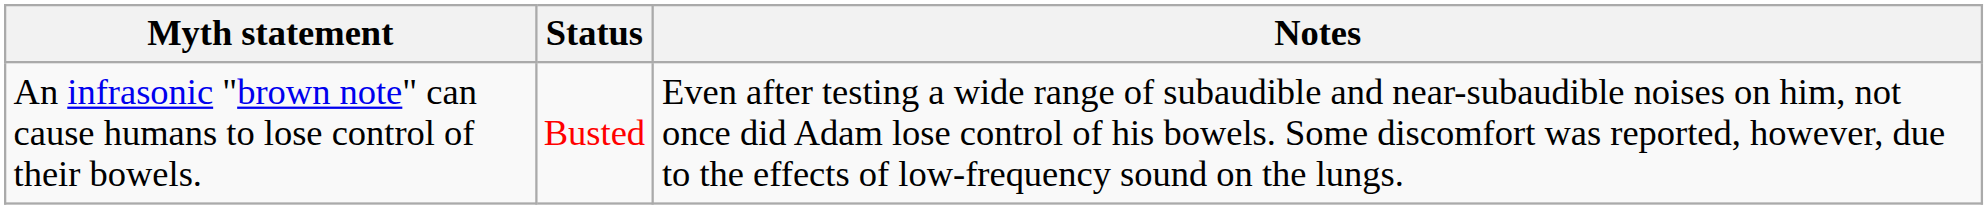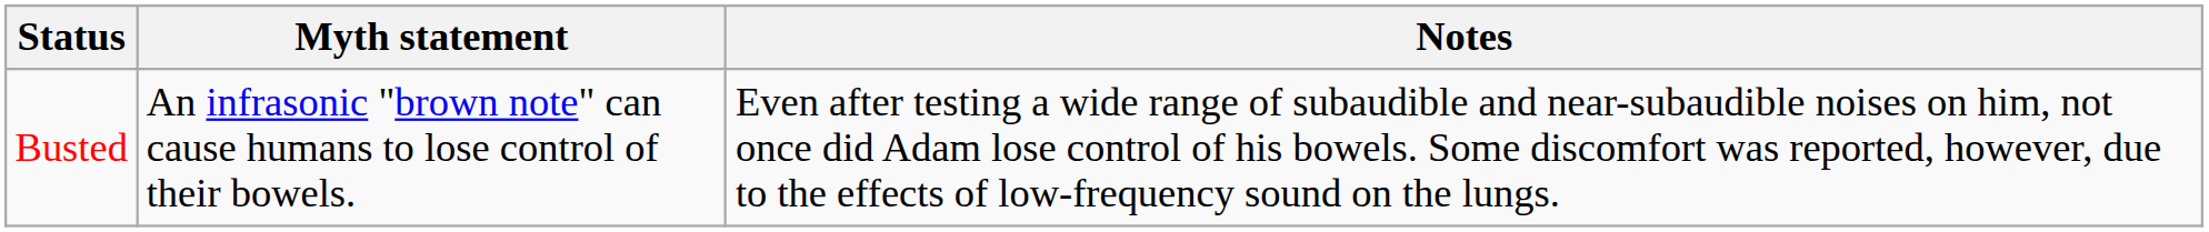columns swapped: Myth statement <-> Status
